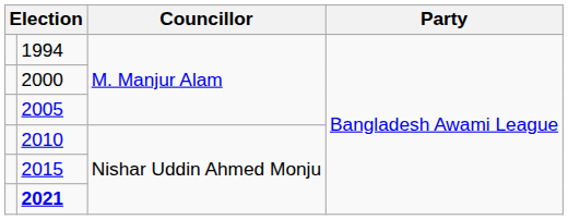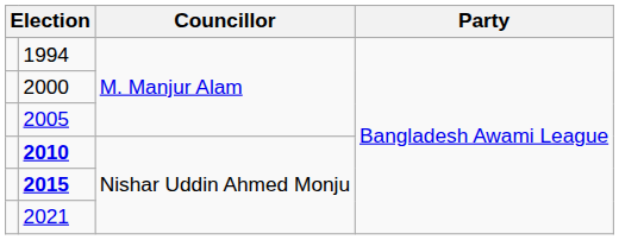2010 | column 2: normal -> bold
2015 | column 2: normal -> bold
2021 | column 2: bold -> normal
